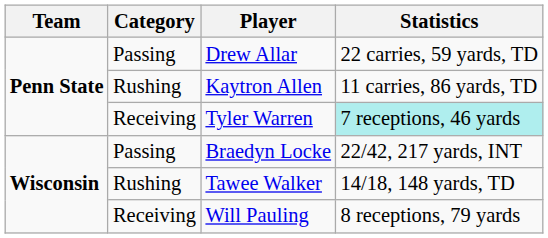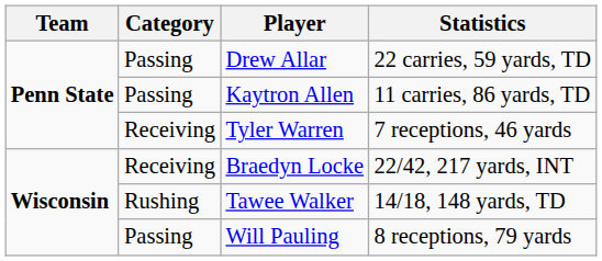Kaytron Allen | Category: Rushing -> Passing
Tyler Warren | Statistics: paleturquoise background -> no background
Braedyn Locke | Category: Passing -> Receiving
Will Pauling | Category: Receiving -> Passing
